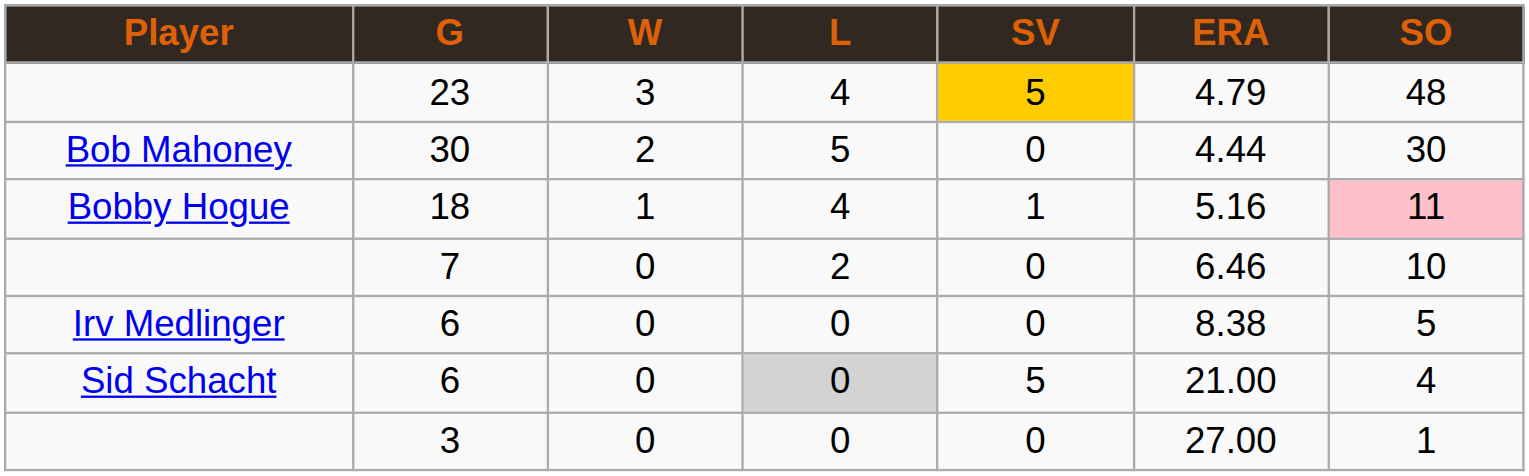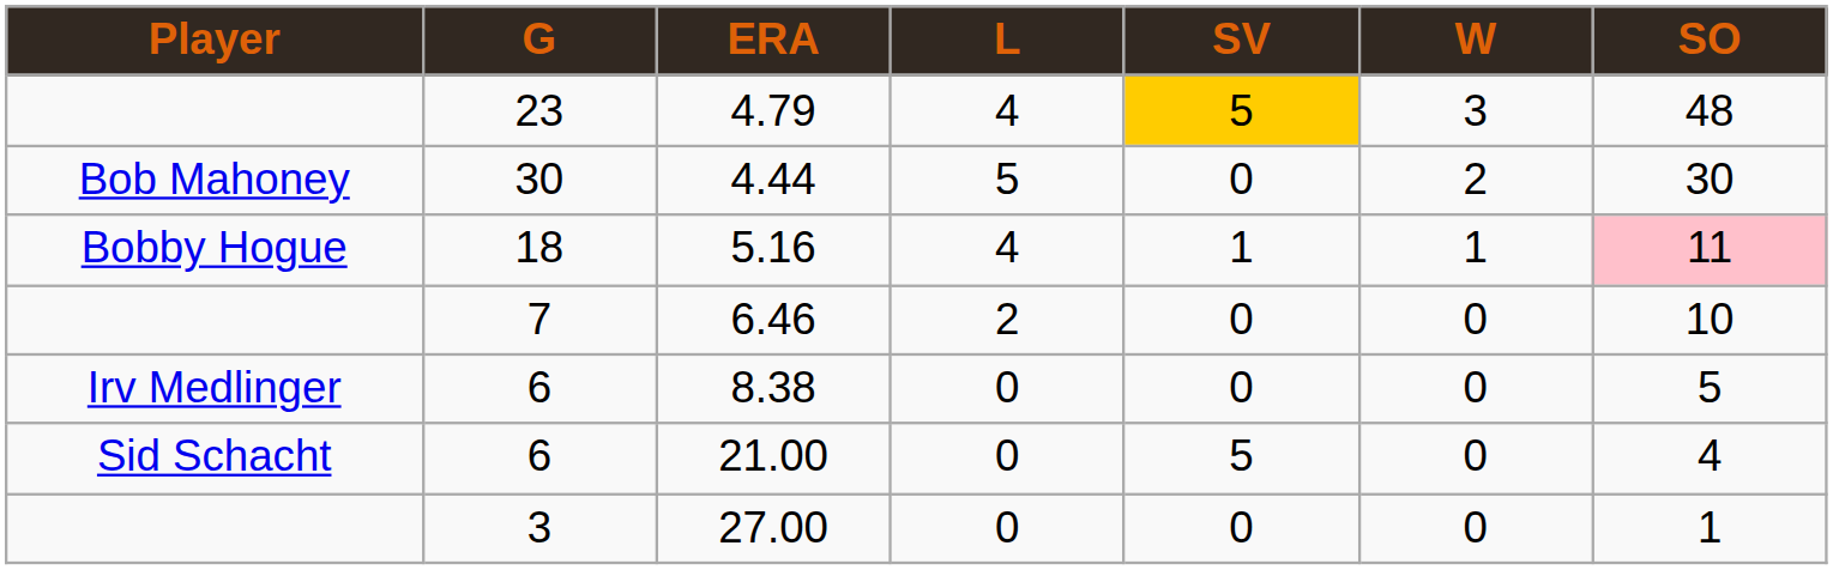columns swapped: W <-> ERA
Sid Schacht / 6 | L: lightgrey background -> no background
